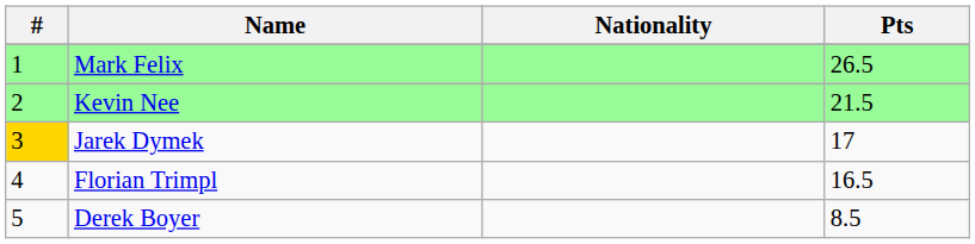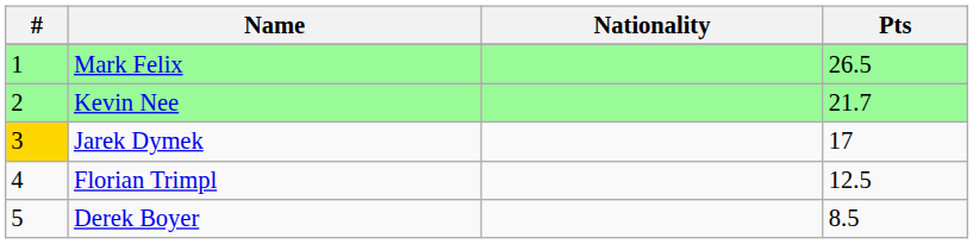Kevin Nee | Pts: 21.5 -> 21.7
Florian Trimpl | Pts: 16.5 -> 12.5
